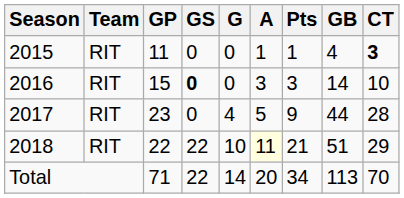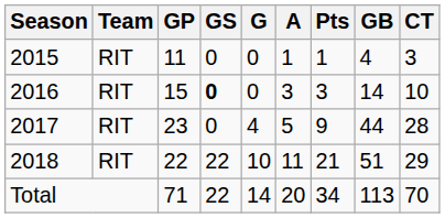2015 | CT: bold -> normal
2018 | A: lightyellow background -> no background
